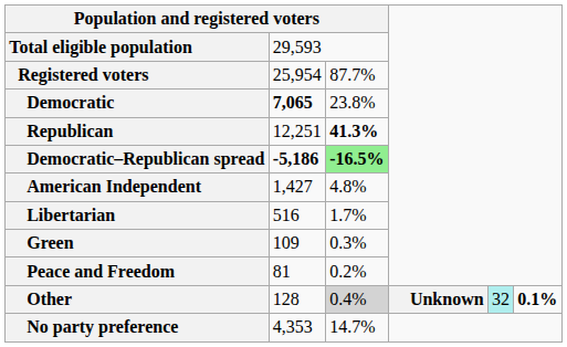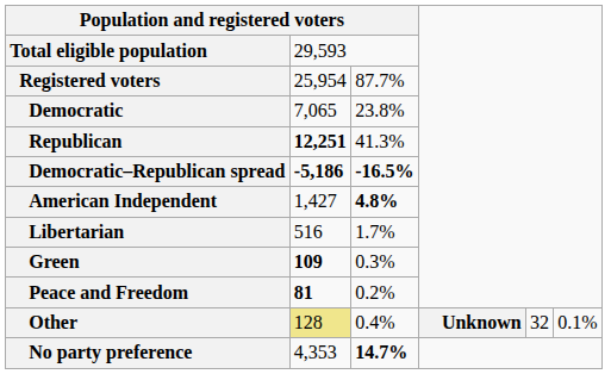Democratic | column 2: bold -> normal
Republican | column 2: normal -> bold
Republican | column 3: bold -> normal
Democratic–Republican spread | column 3: lightgreen background -> no background
American Independent | column 3: normal -> bold
Green | column 2: normal -> bold
Peace and Freedom | column 2: normal -> bold
Other | column 2: no background -> khaki background
Other | column 3: lightgrey background -> no background
Other | column 5: paleturquoise background -> no background
Other | column 6: bold -> normal
No party preference | column 3: normal -> bold
